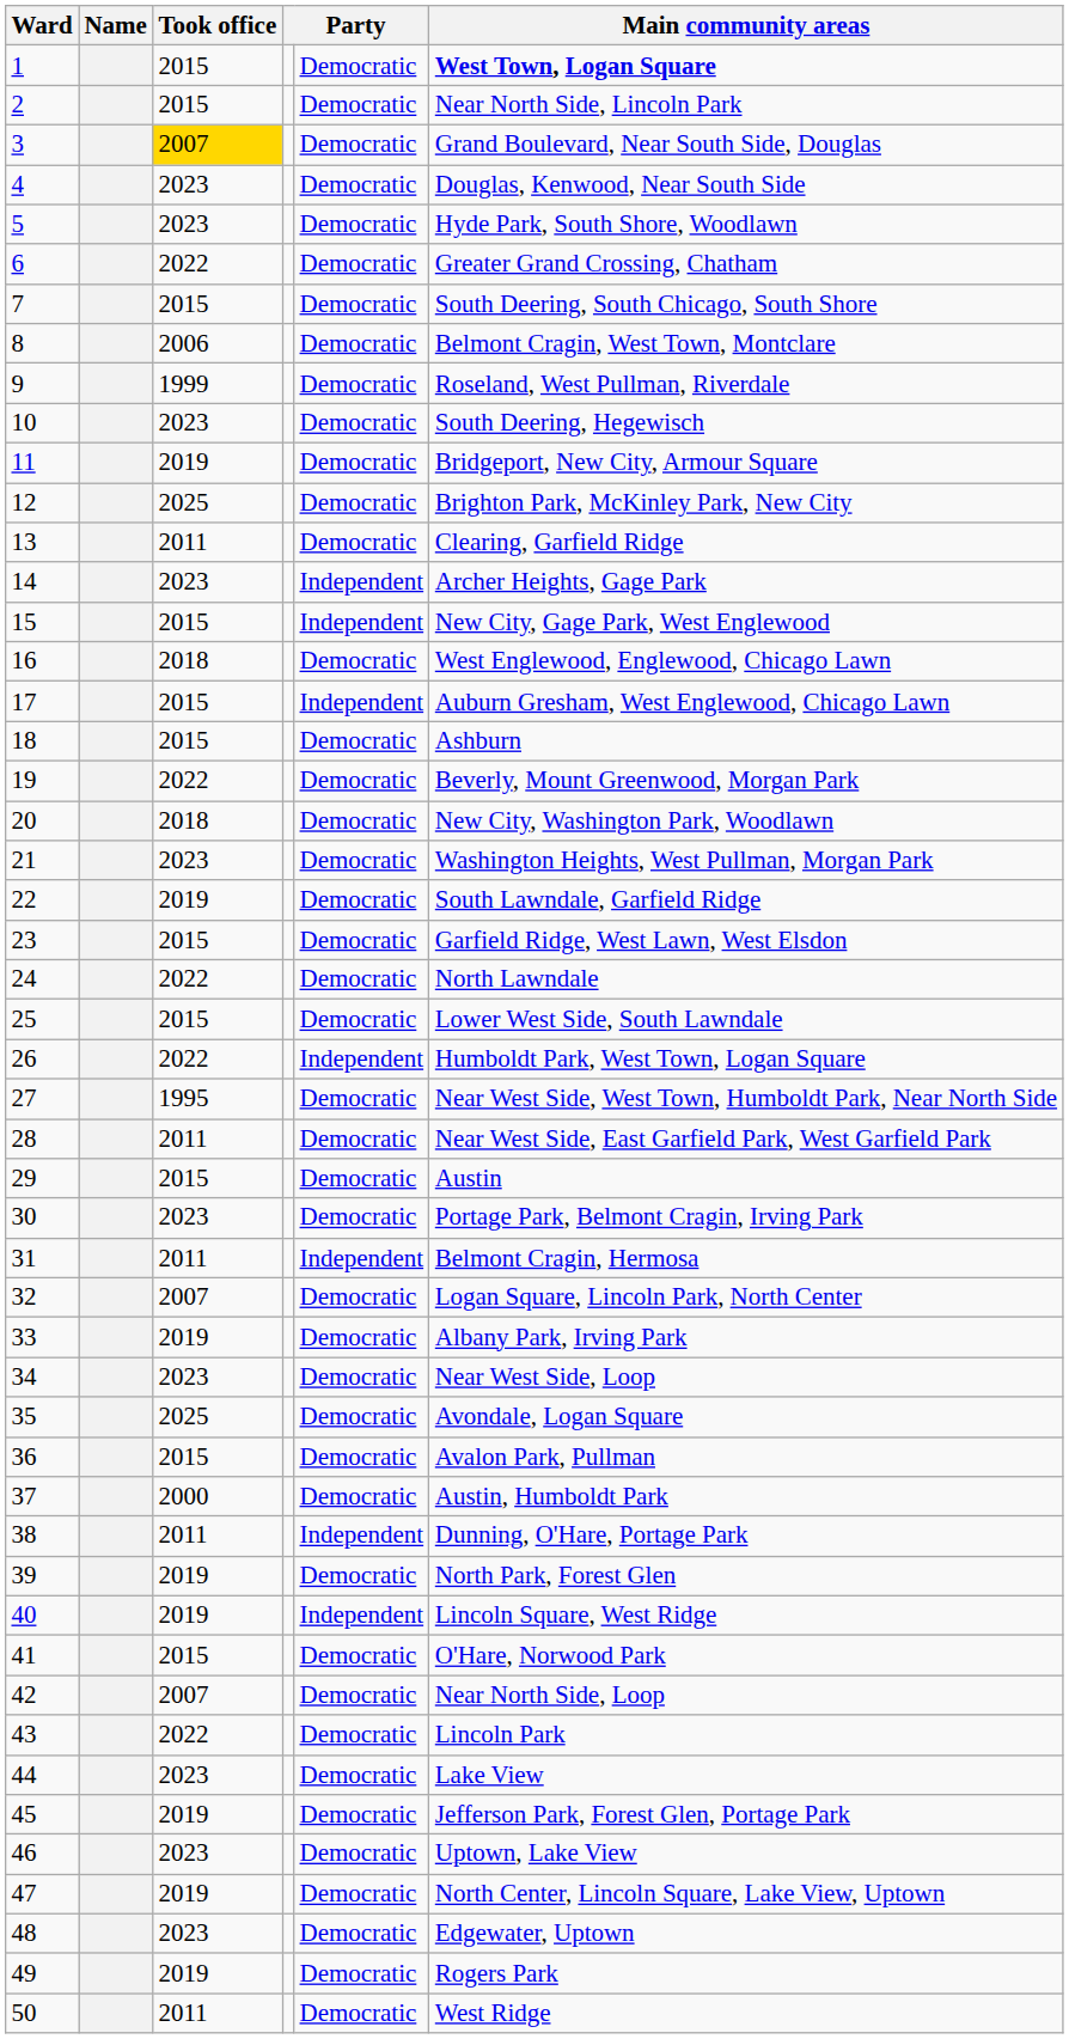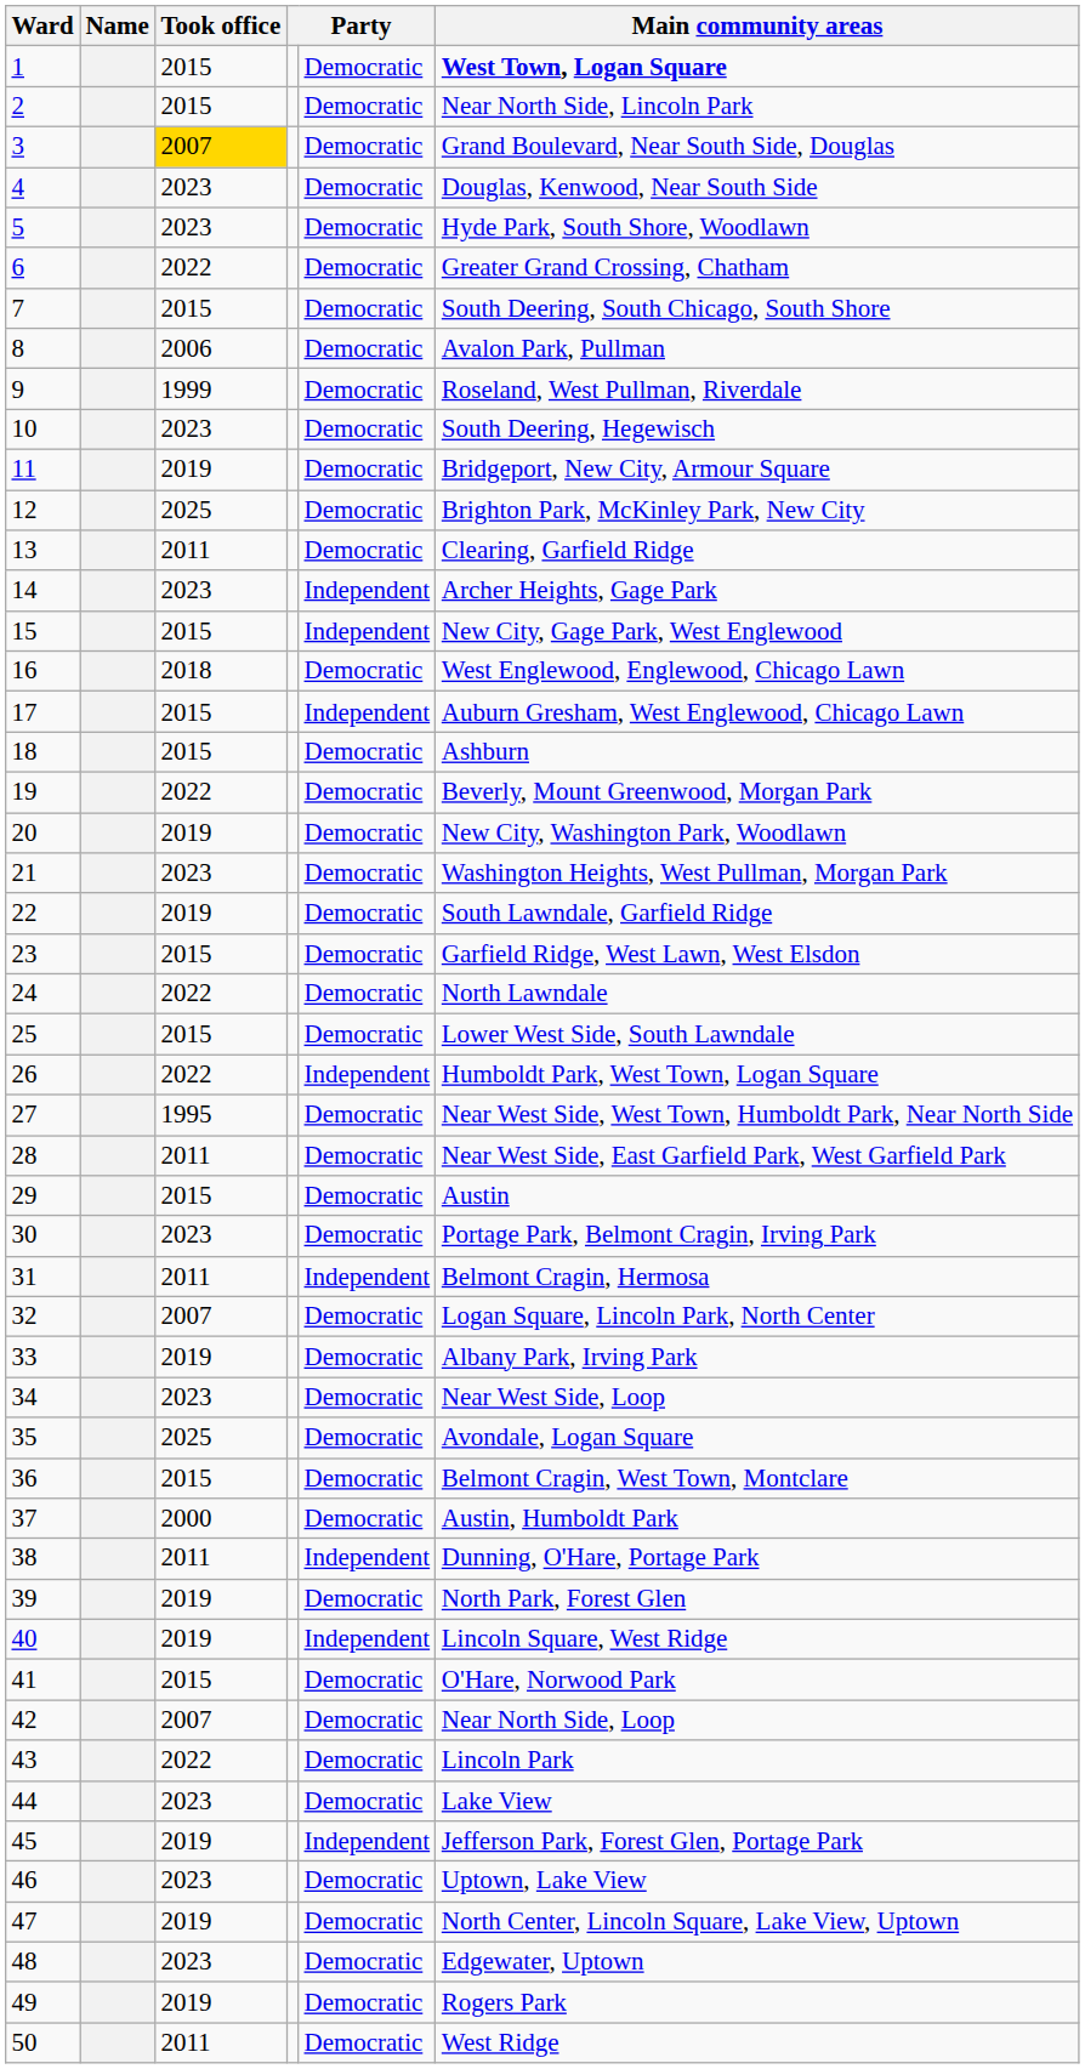8 | Main community areas: Belmont Cragin, West Town, Montclare -> Avalon Park, Pullman
20 | Took office: 2018 -> 2019
36 | Main community areas: Avalon Park, Pullman -> Belmont Cragin, West Town, Montclare
45 | column 5: Democratic -> Independent
